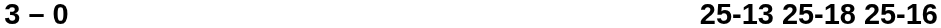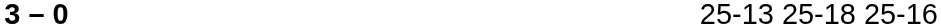row 1 | column 2: bold -> normal
